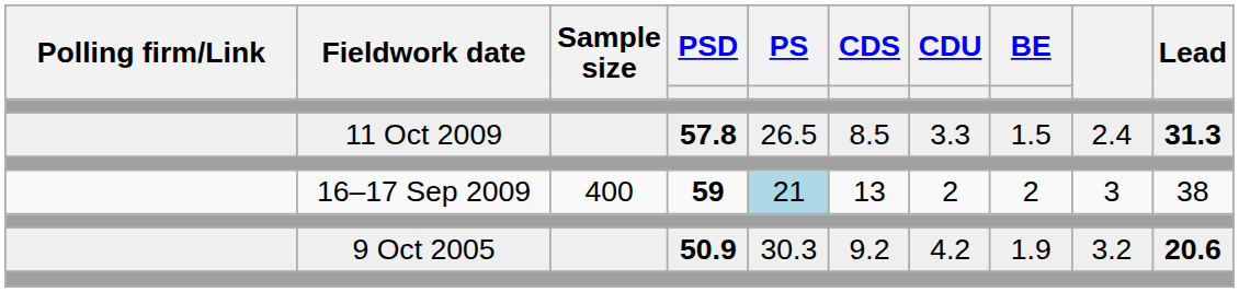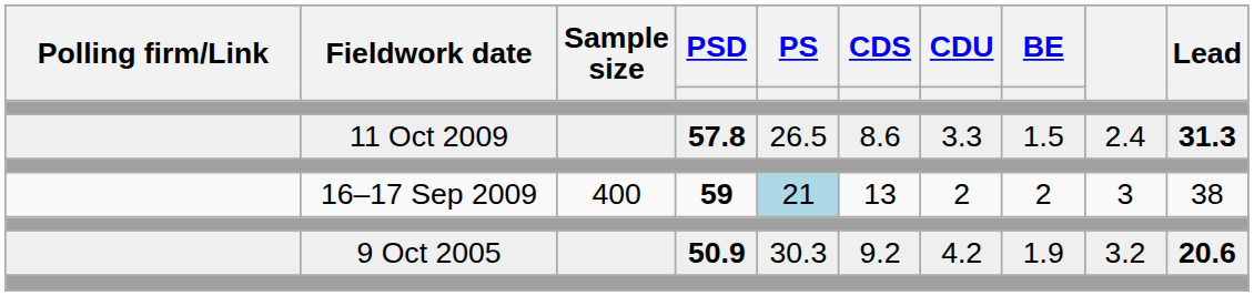11 Oct 2009 | CDS: 8.5 -> 8.6
